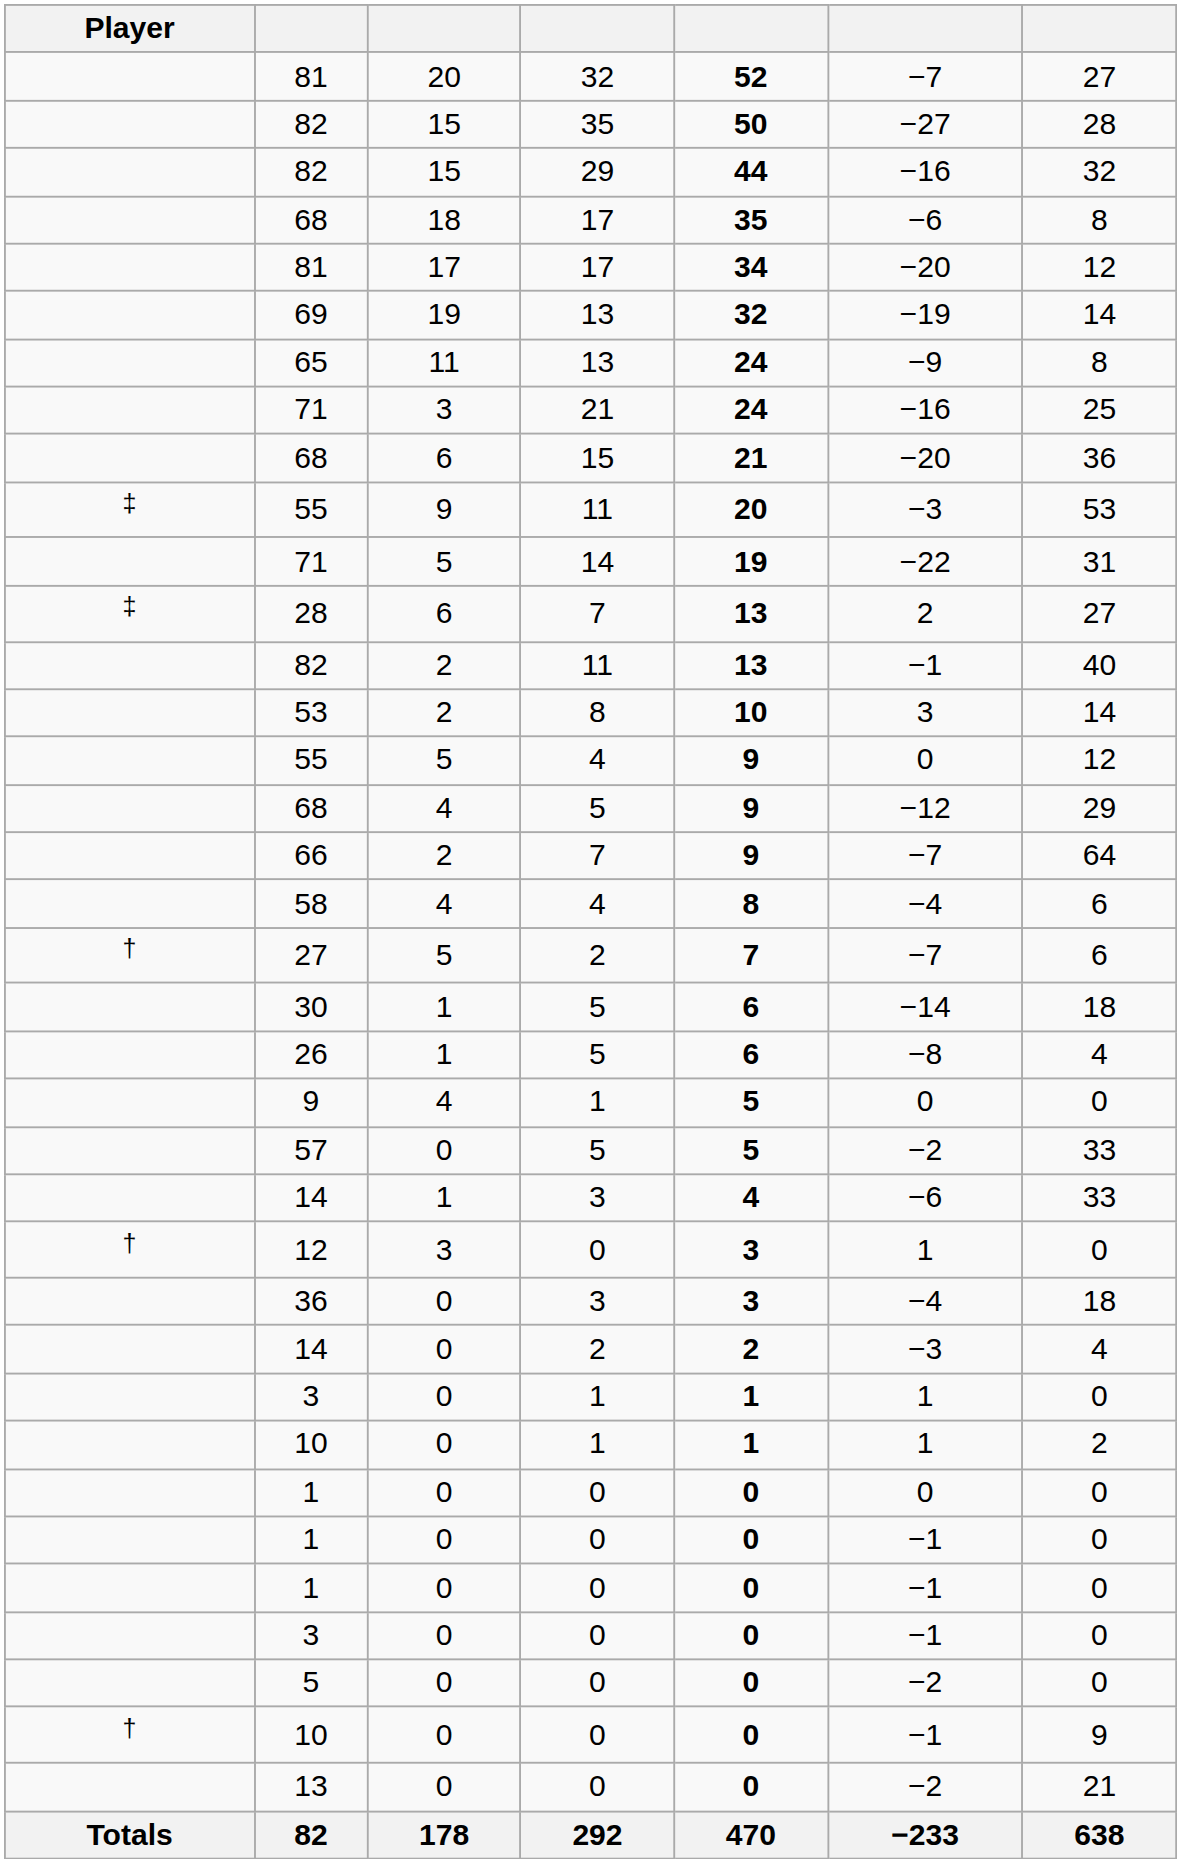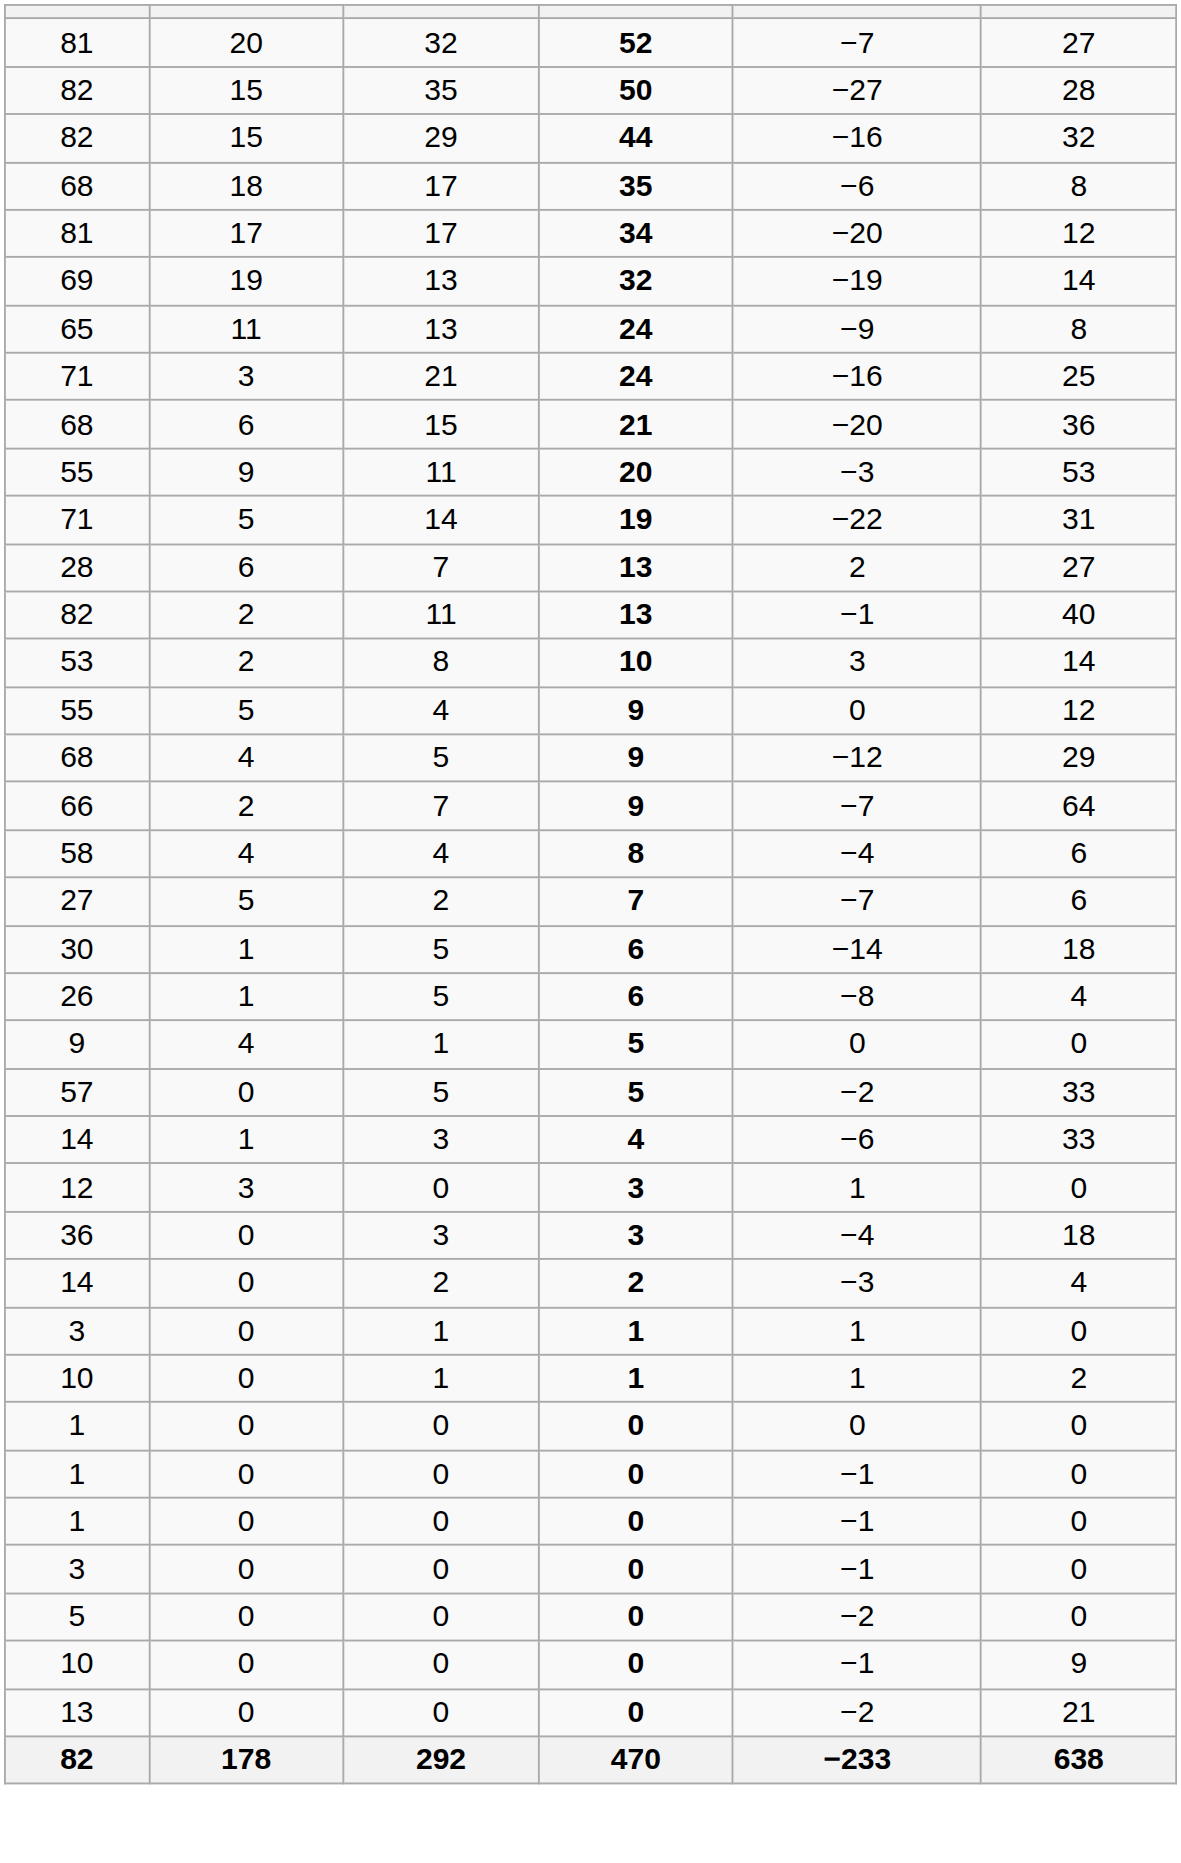- column: Player | ‡ | ‡ | † | † | † | Totals
